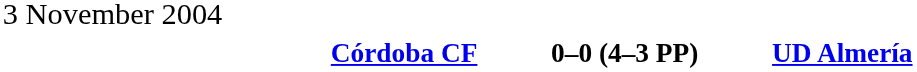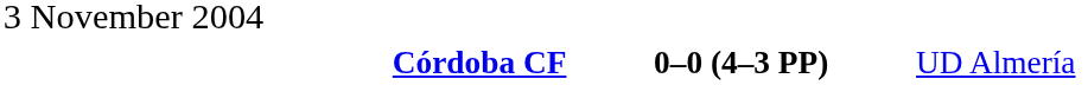Córdoba CF | column 3: bold -> normal
